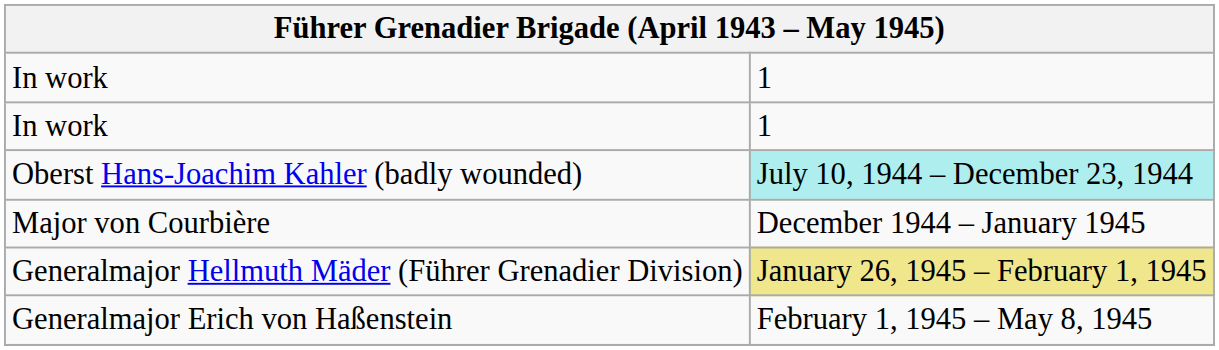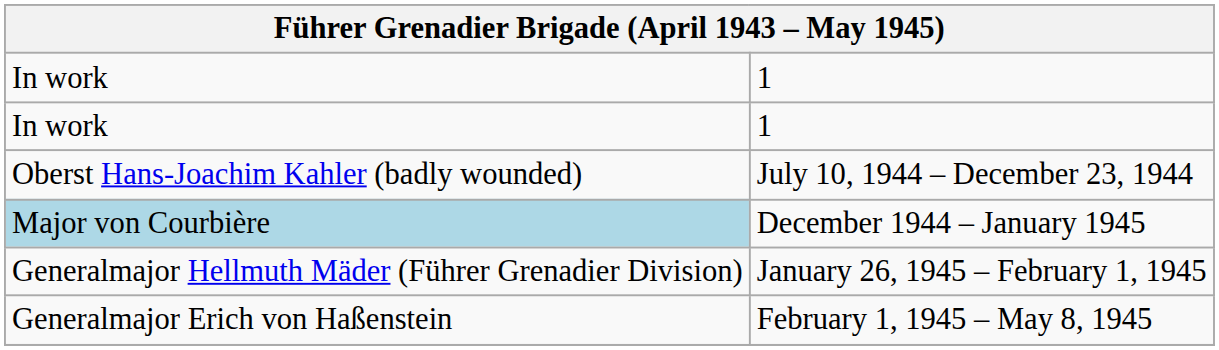Oberst Hans-Joachim Kahler (badly wounded) | column 2: paleturquoise background -> no background
Major von Courbière | column 1: no background -> lightblue background
Generalmajor Hellmuth Mäder (Führer Grenadier Division) | column 2: khaki background -> no background
